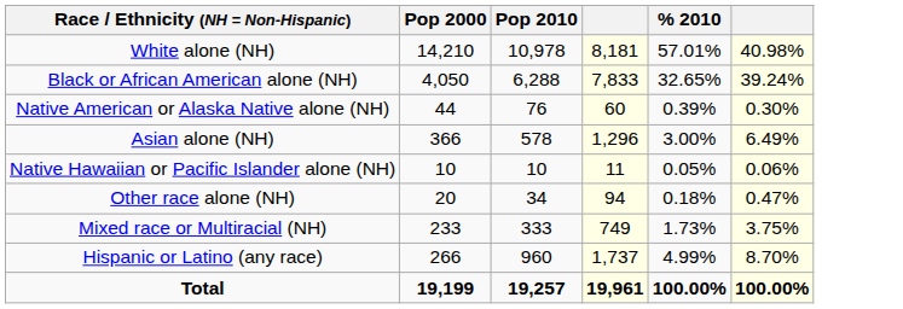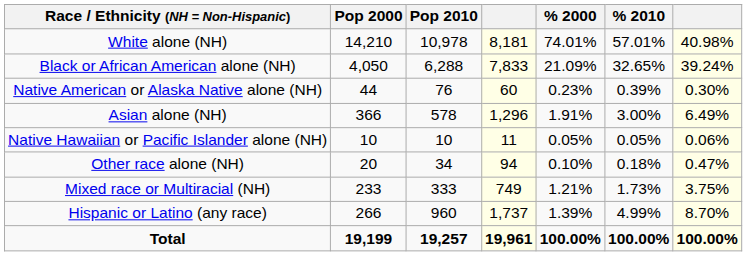+ column: % 2000 | 74.01% | 21.09% | 0.23% | 1.91% | 0.05% | 0.10% | 1.21% | 1.39% | 100.00%
